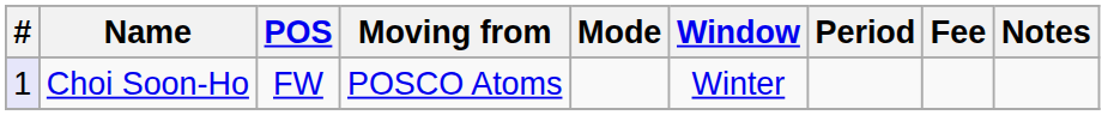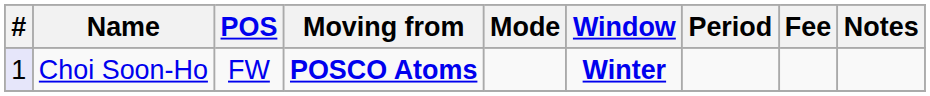Choi Soon-Ho | Moving from: normal -> bold
Choi Soon-Ho | Window: normal -> bold
